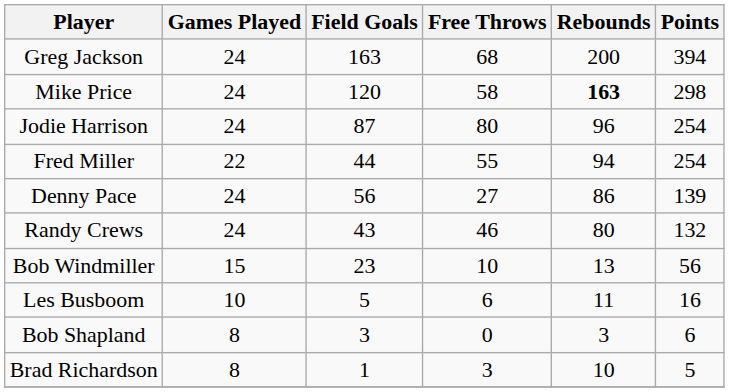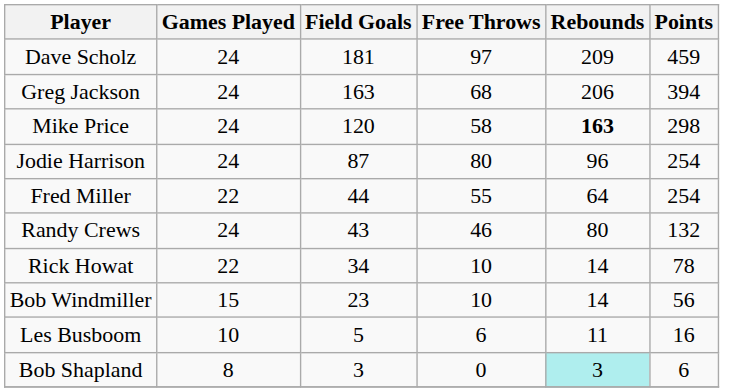+ row: Dave Scholz | 24 | 181 | 97 | 209 | 459
Greg Jackson | Rebounds: 200 -> 206
Fred Miller | Rebounds: 94 -> 64
- row: Denny Pace | 24 | 56 | 27 | 86 | 139
+ row: Rick Howat | 22 | 34 | 10 | 14 | 78
Bob Windmiller | Rebounds: 13 -> 14
Bob Shapland | Rebounds: no background -> paleturquoise background
- row: Brad Richardson | 8 | 1 | 3 | 10 | 5
